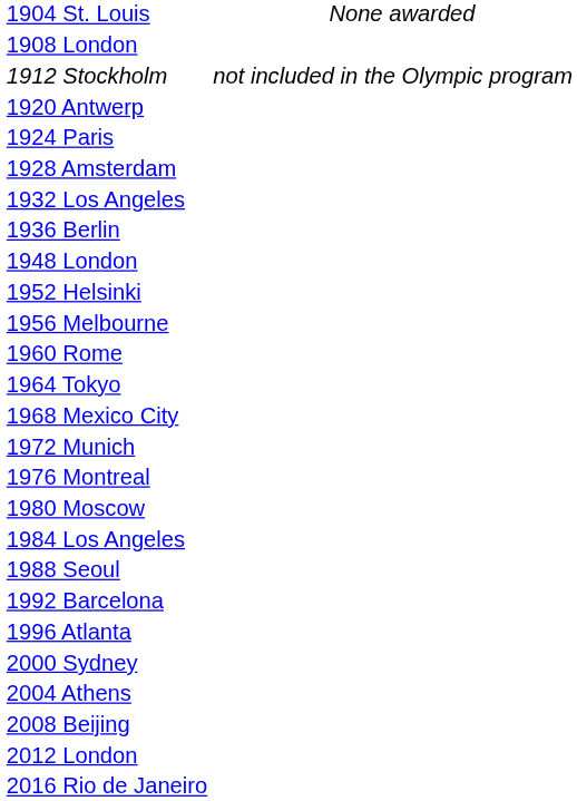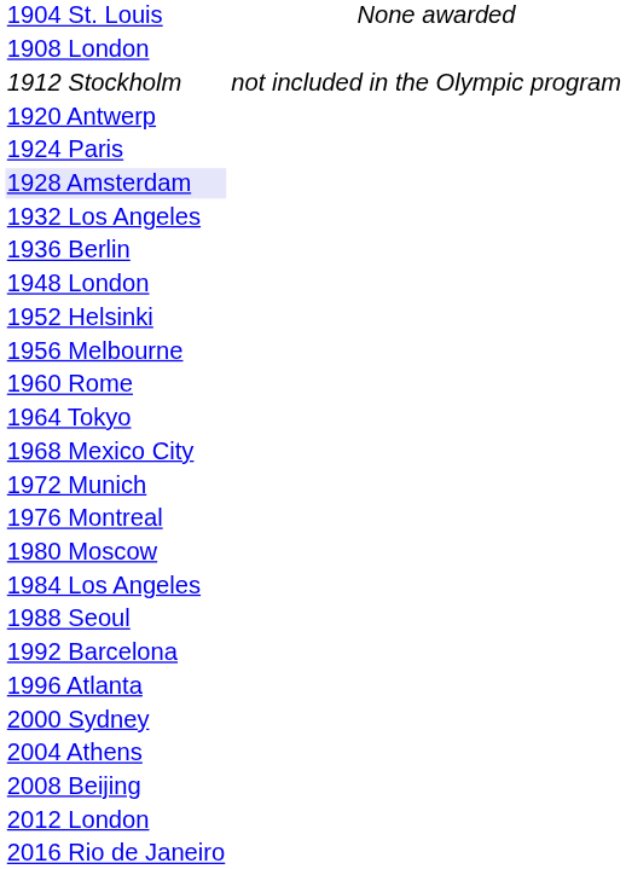1928 Amsterdam | column 1: no background -> lavender background
